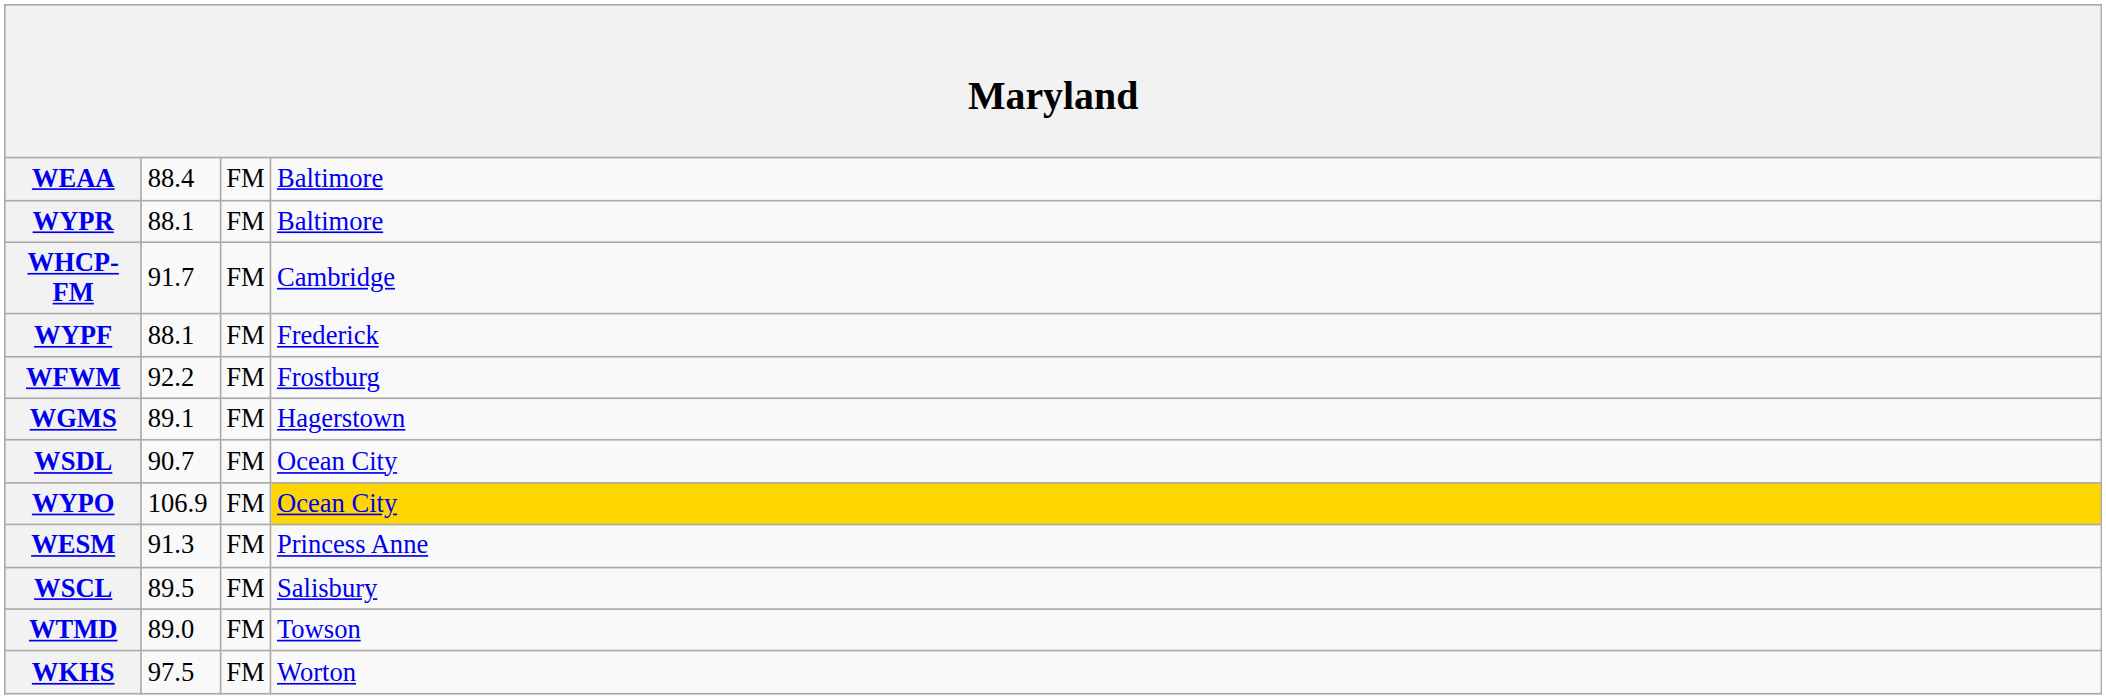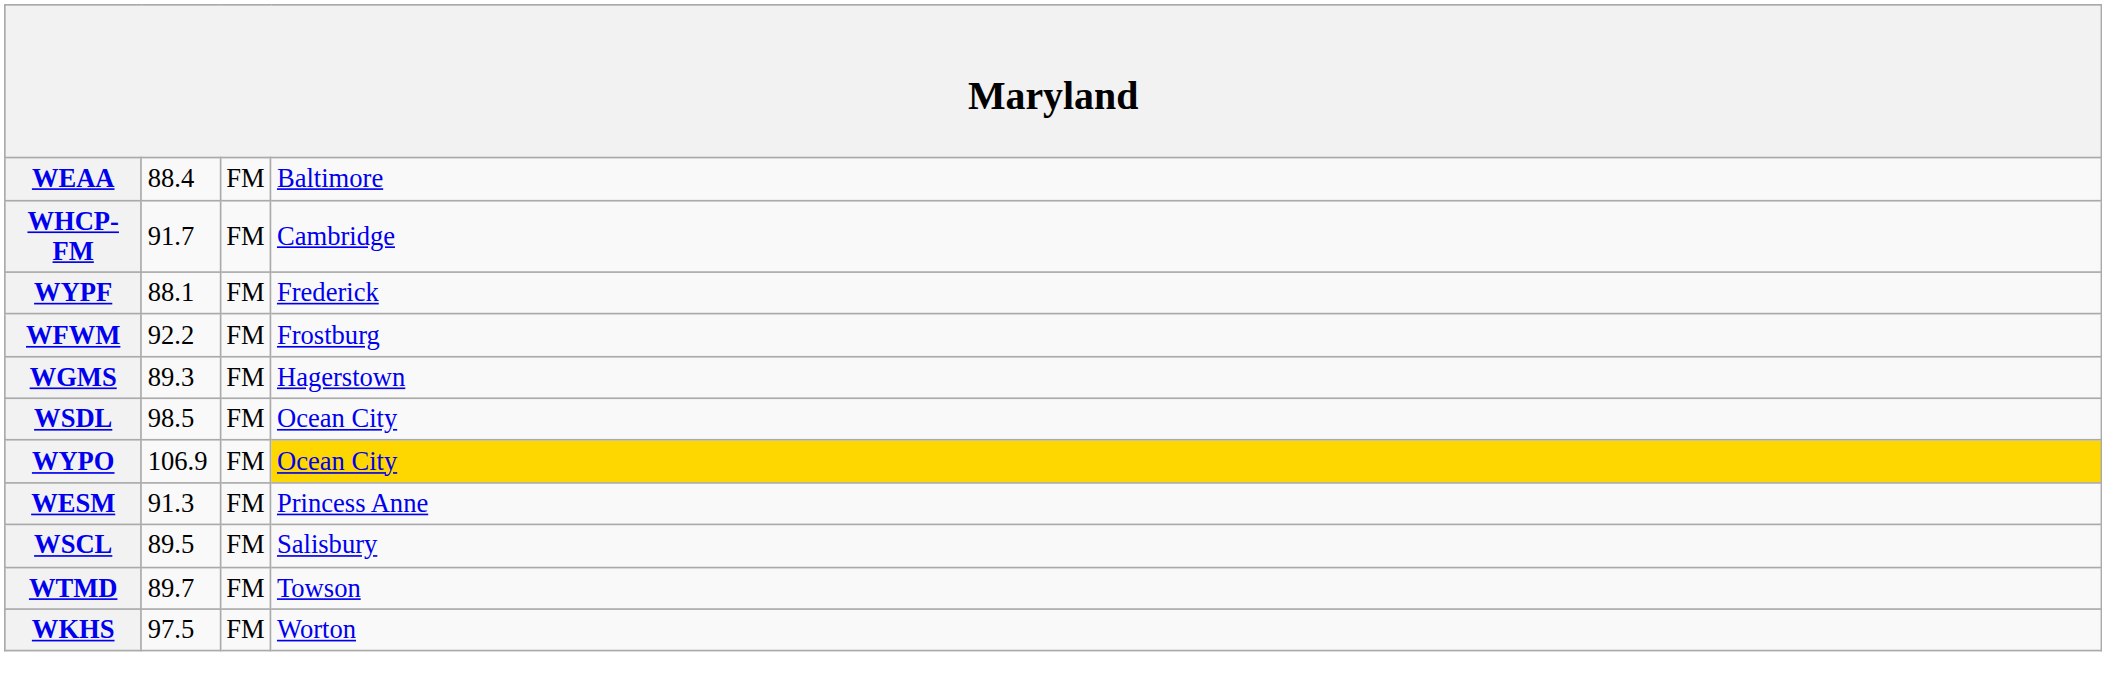- row: WYPR | 88.1 | FM | Baltimore
WGMS | column 2: 89.1 -> 89.3
WSDL | column 2: 90.7 -> 98.5
WTMD | column 2: 89.0 -> 89.7
